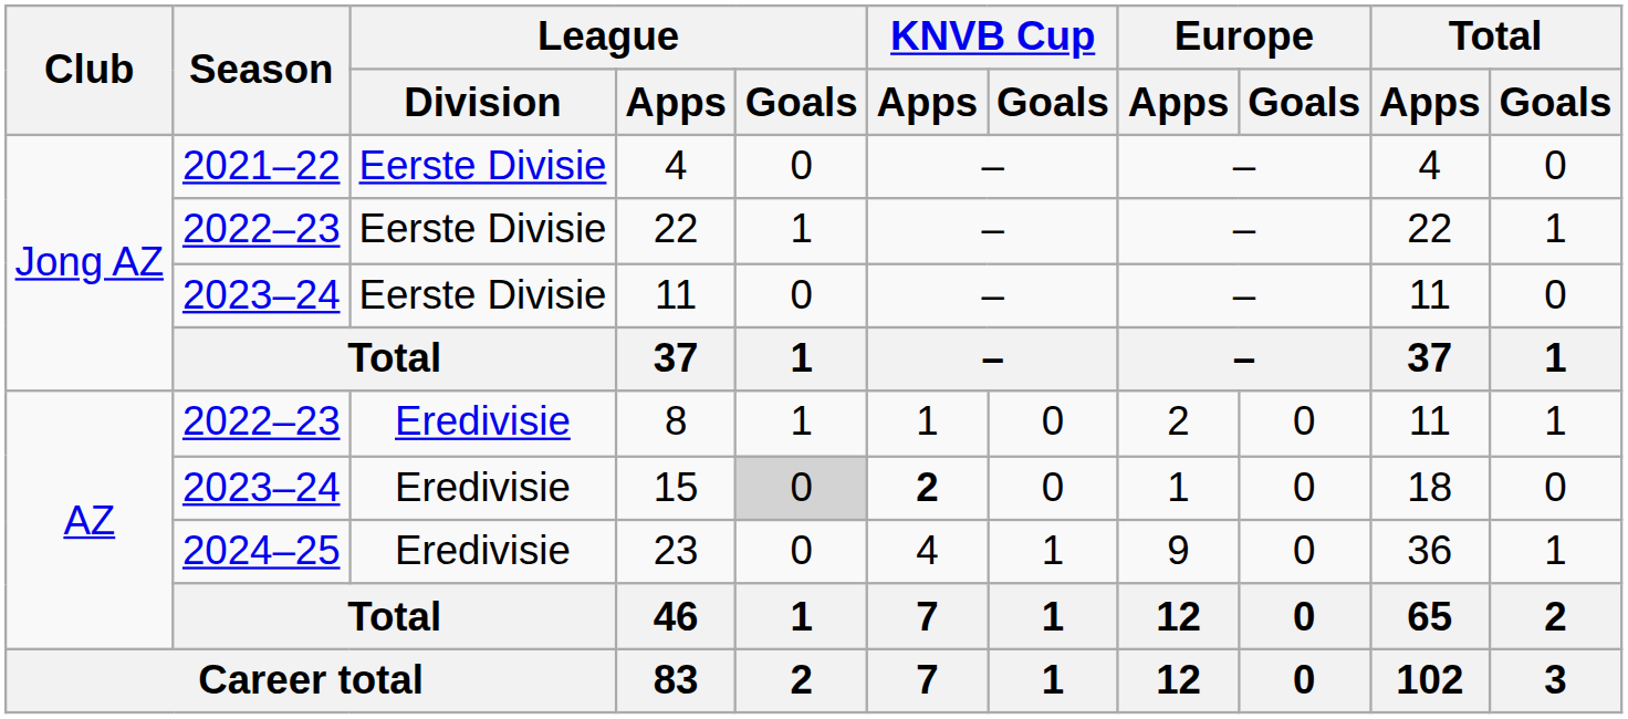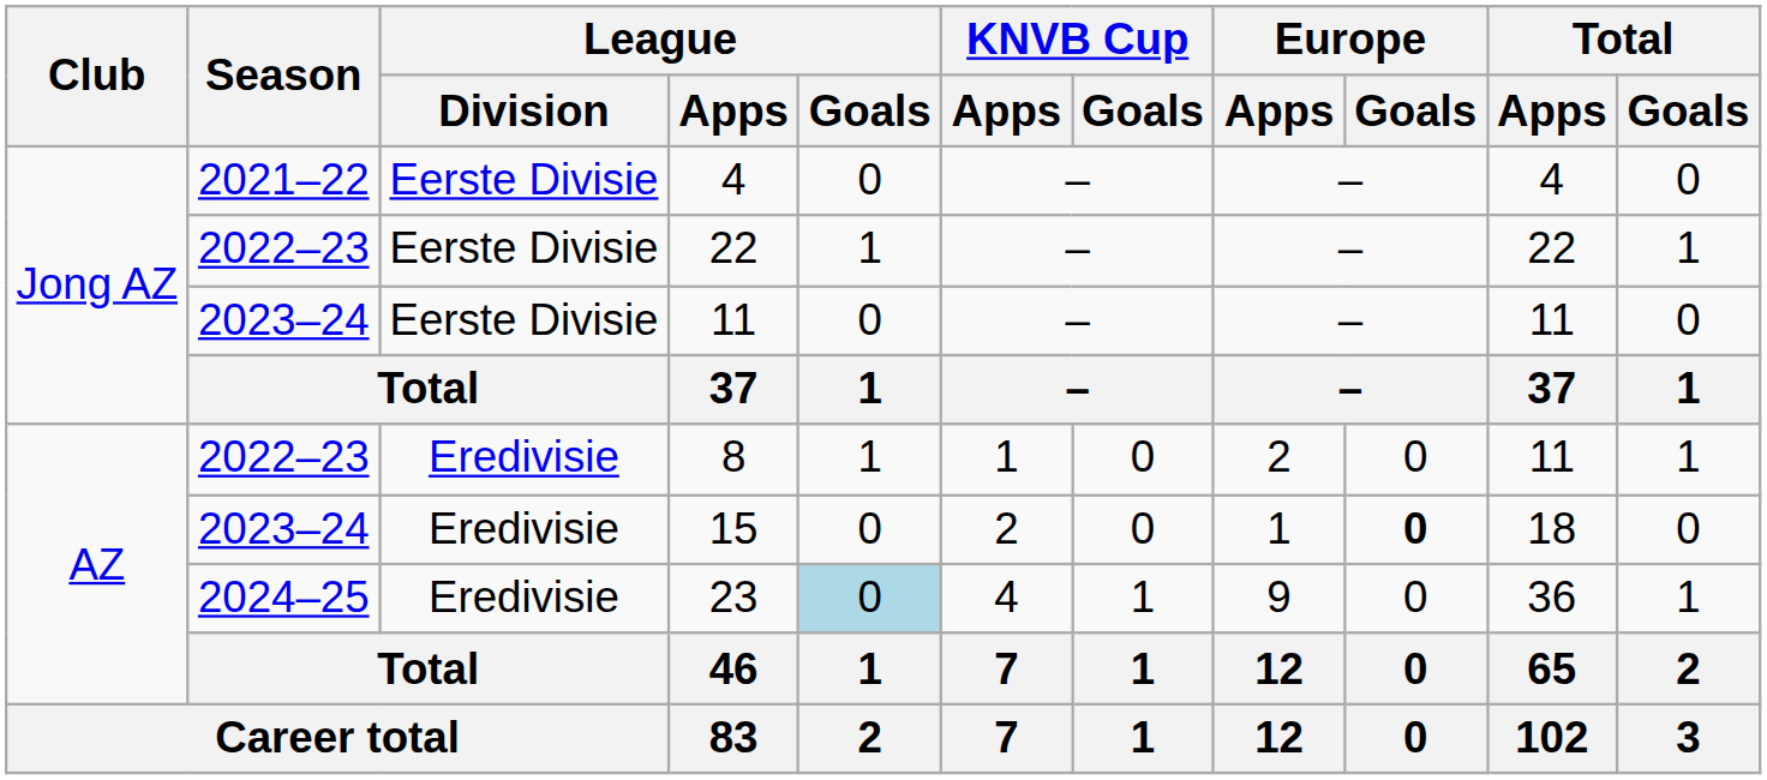15 | League / Goals: lightgrey background -> no background
15 | KNVB Cup / Apps: bold -> normal
15 | Europe / Goals: normal -> bold
23 | League / Goals: no background -> lightblue background
